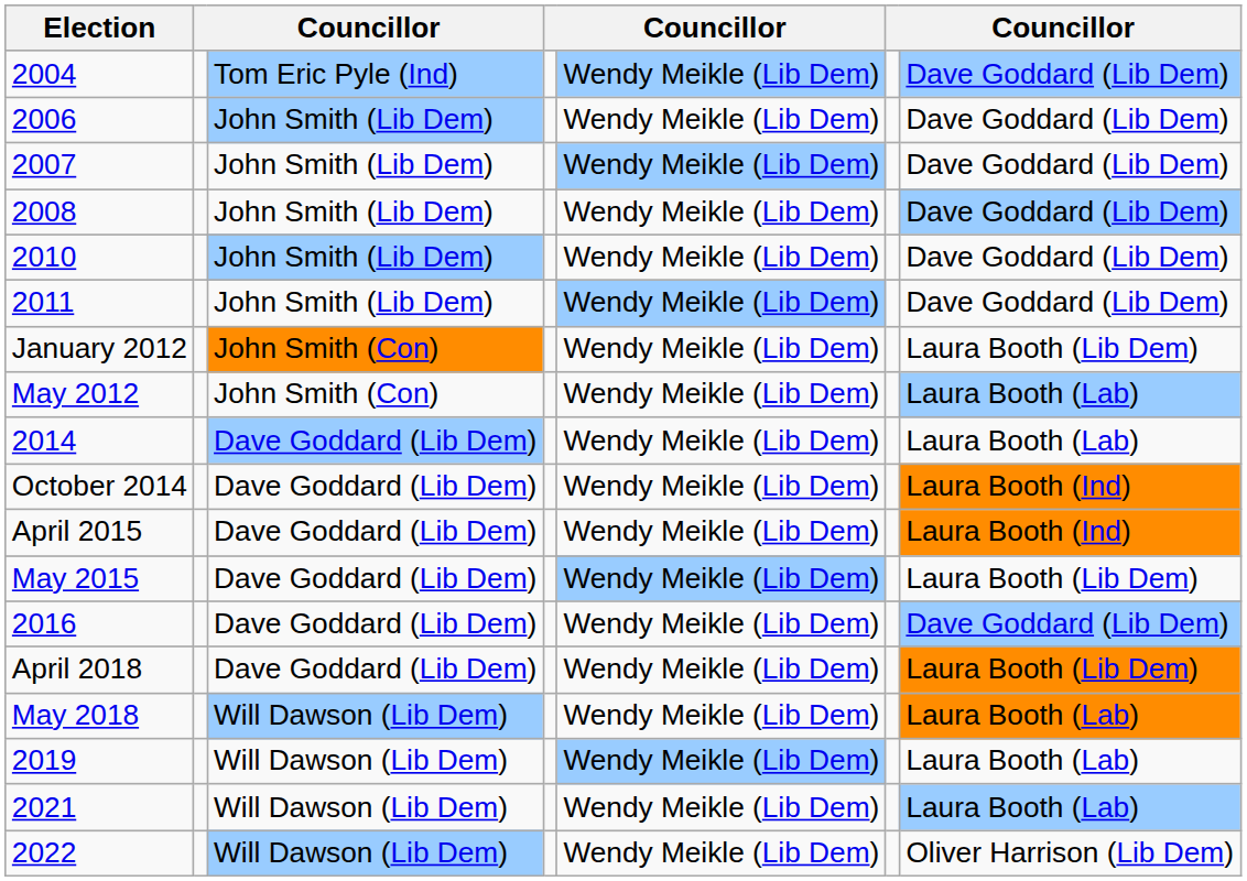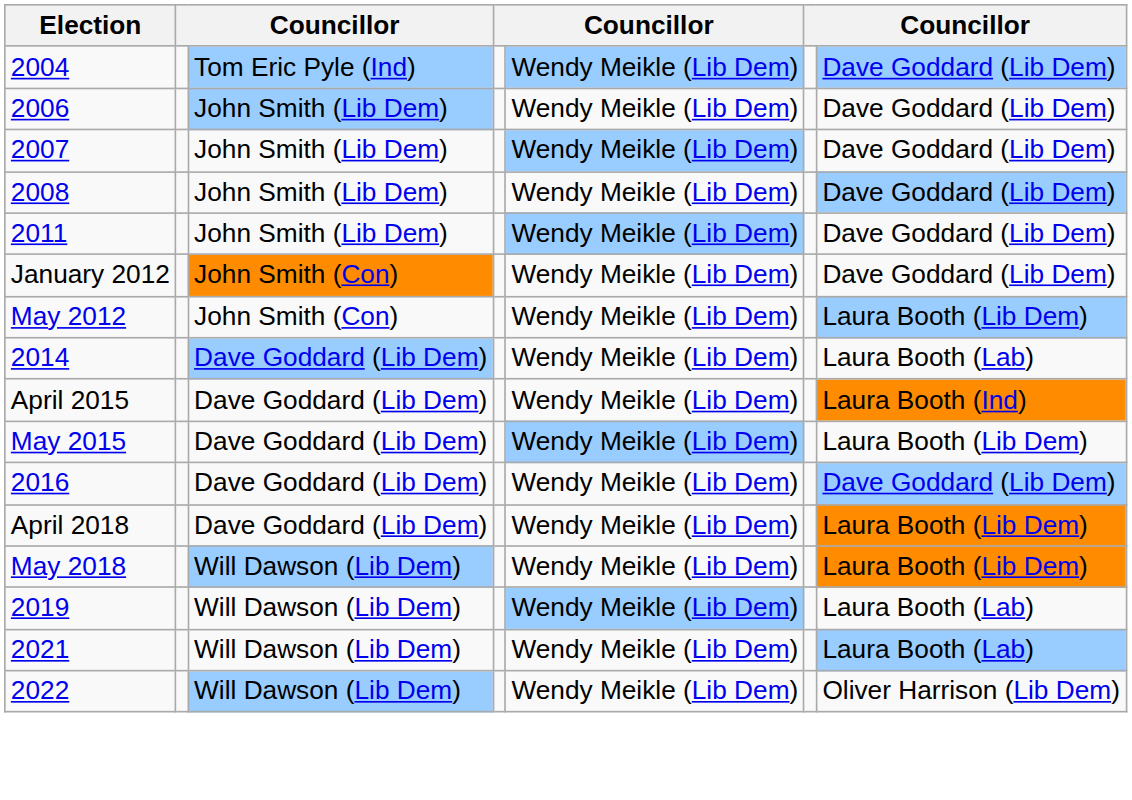- row: 2010 | John Smith (Lib Dem) | Wendy Meikle (Lib Dem) | Dave Goddard (Lib Dem)
January 2012 | column 7: Laura Booth (Lib Dem) -> Dave Goddard (Lib Dem)
May 2012 | column 7: Laura Booth (Lab) -> Laura Booth (Lib Dem)
- row: October 2014 | Dave Goddard (Lib Dem) | Wendy Meikle (Lib Dem) | Laura Booth (Ind)
May 2018 | column 7: Laura Booth (Lab) -> Laura Booth (Lib Dem)
